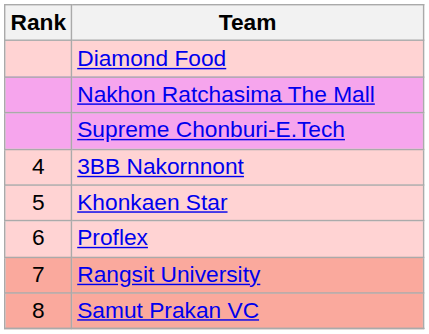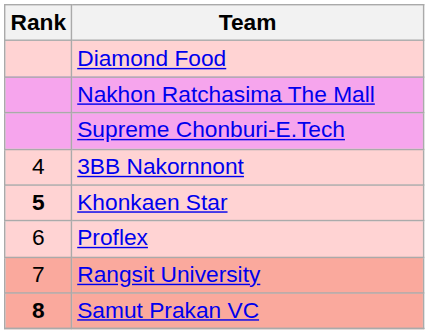Khonkaen Star | Rank: normal -> bold
Samut Prakan VC | Rank: normal -> bold
